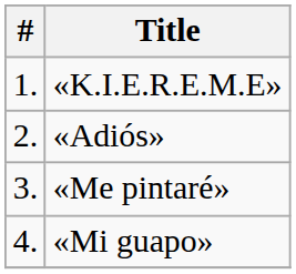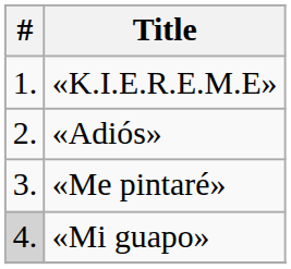«Mi guapo» | #: no background -> lightgrey background
